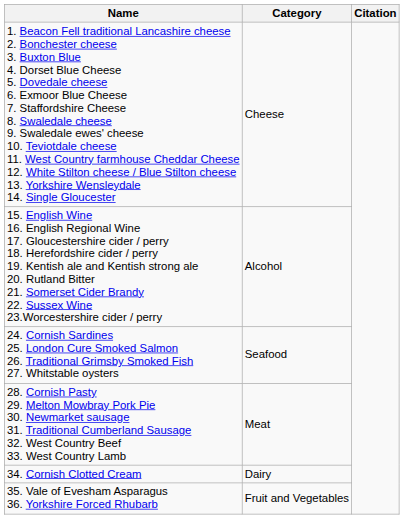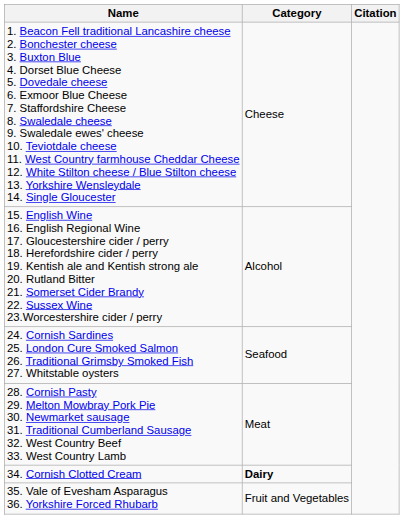34. Cornish Clotted Cream | Category: normal -> bold
